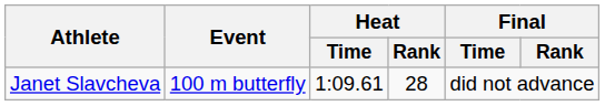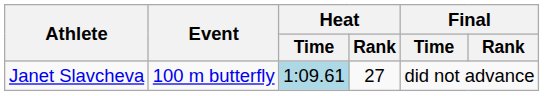Janet Slavcheva | Heat / Time: no background -> lightblue background
Janet Slavcheva | Heat / Rank: 28 -> 27
